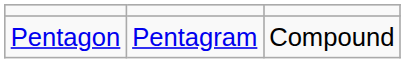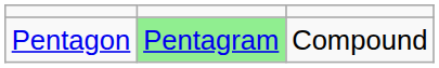Pentagon | column 2: no background -> lightgreen background
